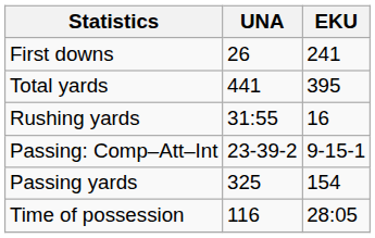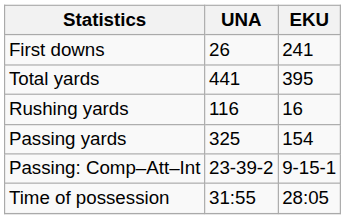Rushing yards | UNA: 31:55 -> 116
rows swapped: Passing yards <-> Passing: Comp–Att–Int
Time of possession | UNA: 116 -> 31:55
